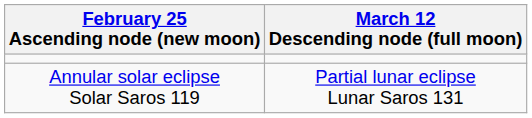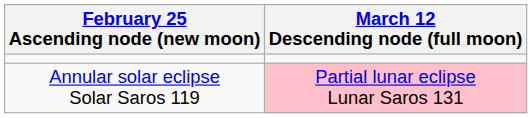Annular solar eclipse Solar Saros 119 | March 12 Descending node (full moon): no background -> pink background
